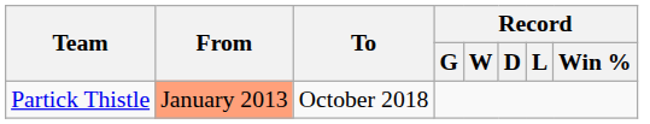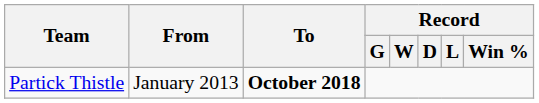Partick Thistle | From: lightsalmon background -> no background
Partick Thistle | To: normal -> bold
